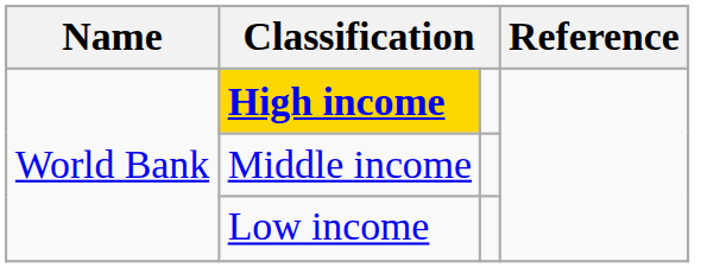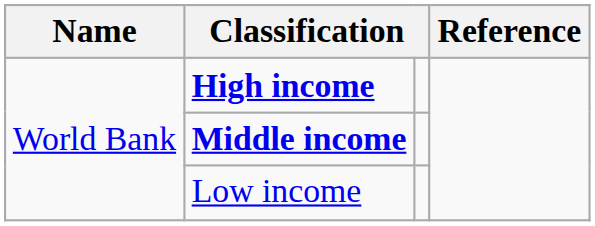High income | column 2: gold background -> no background
Middle income | column 2: normal -> bold
